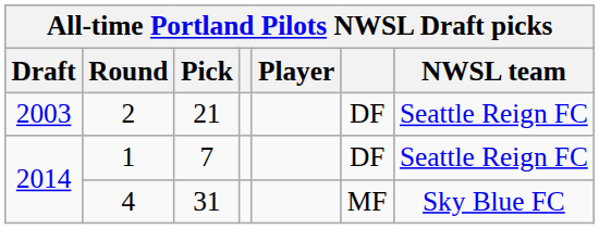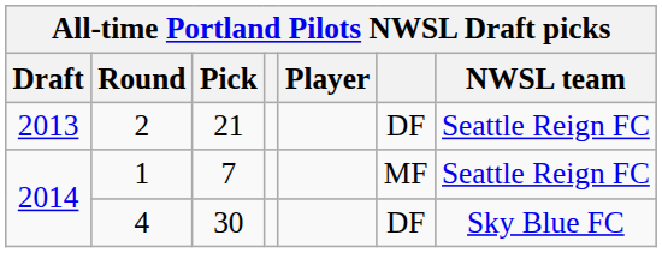2 | Draft: 2003 -> 2013
1 | column 6: DF -> MF
4 | Pick: 31 -> 30
4 | column 6: MF -> DF
